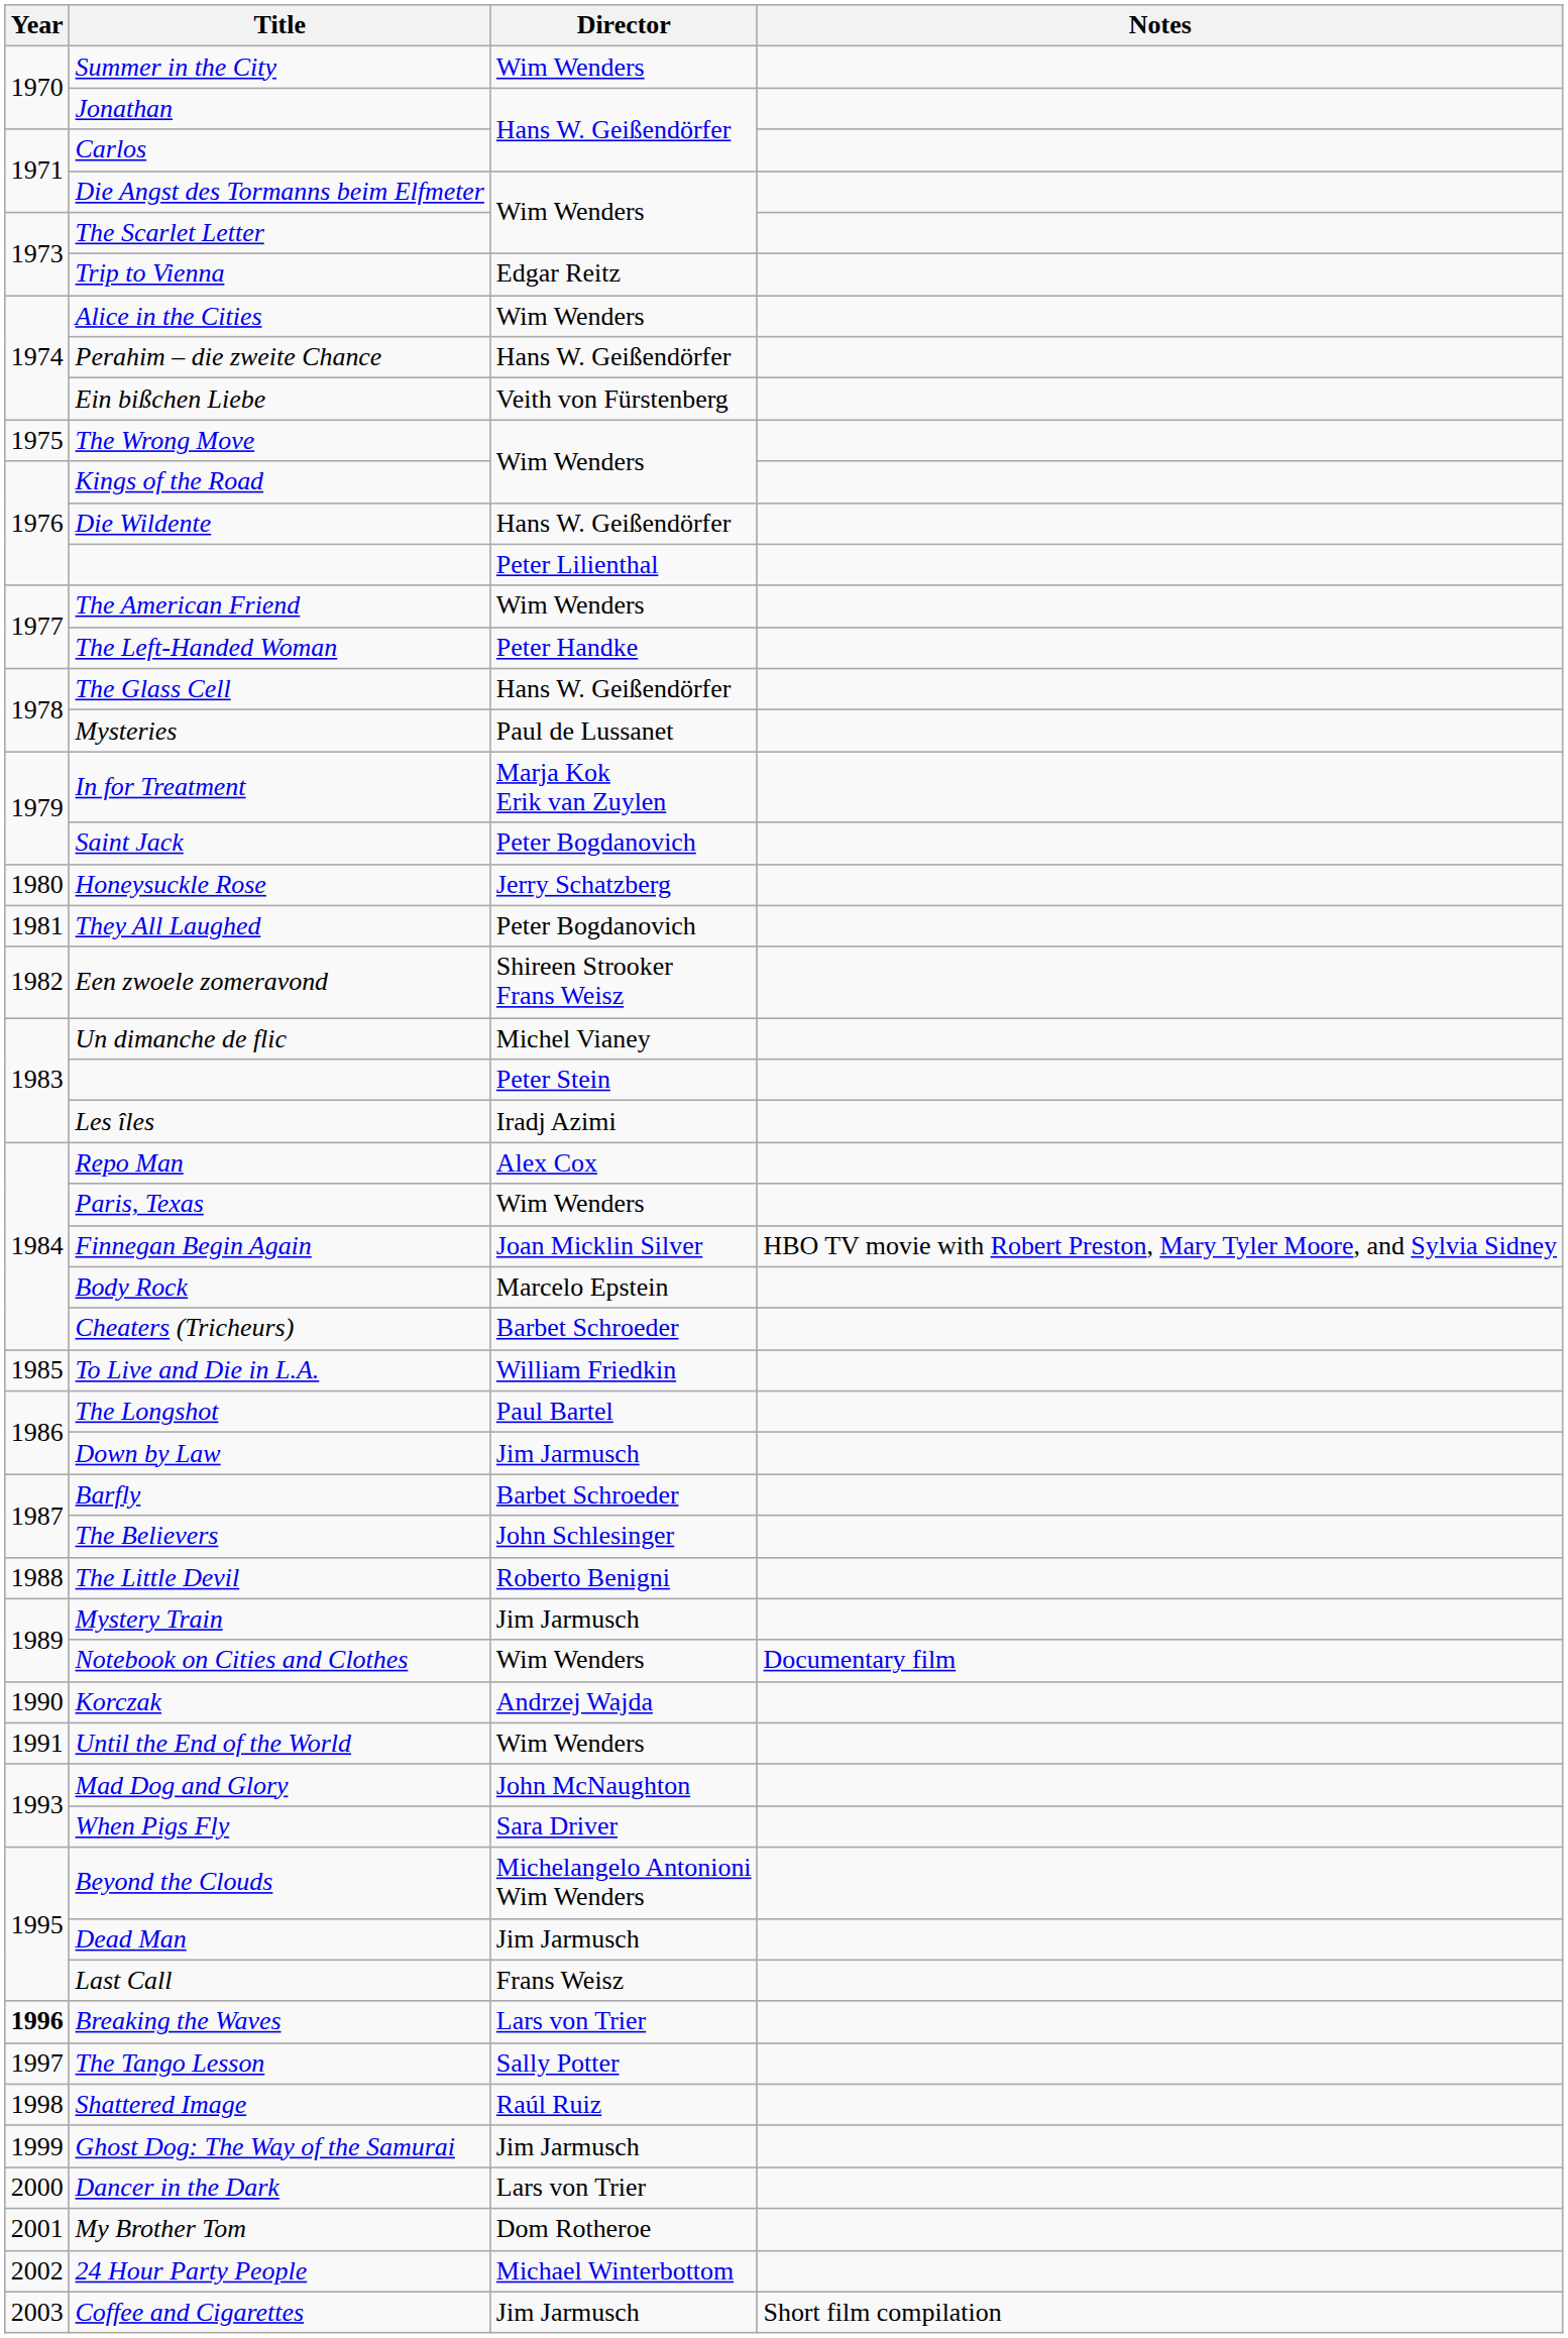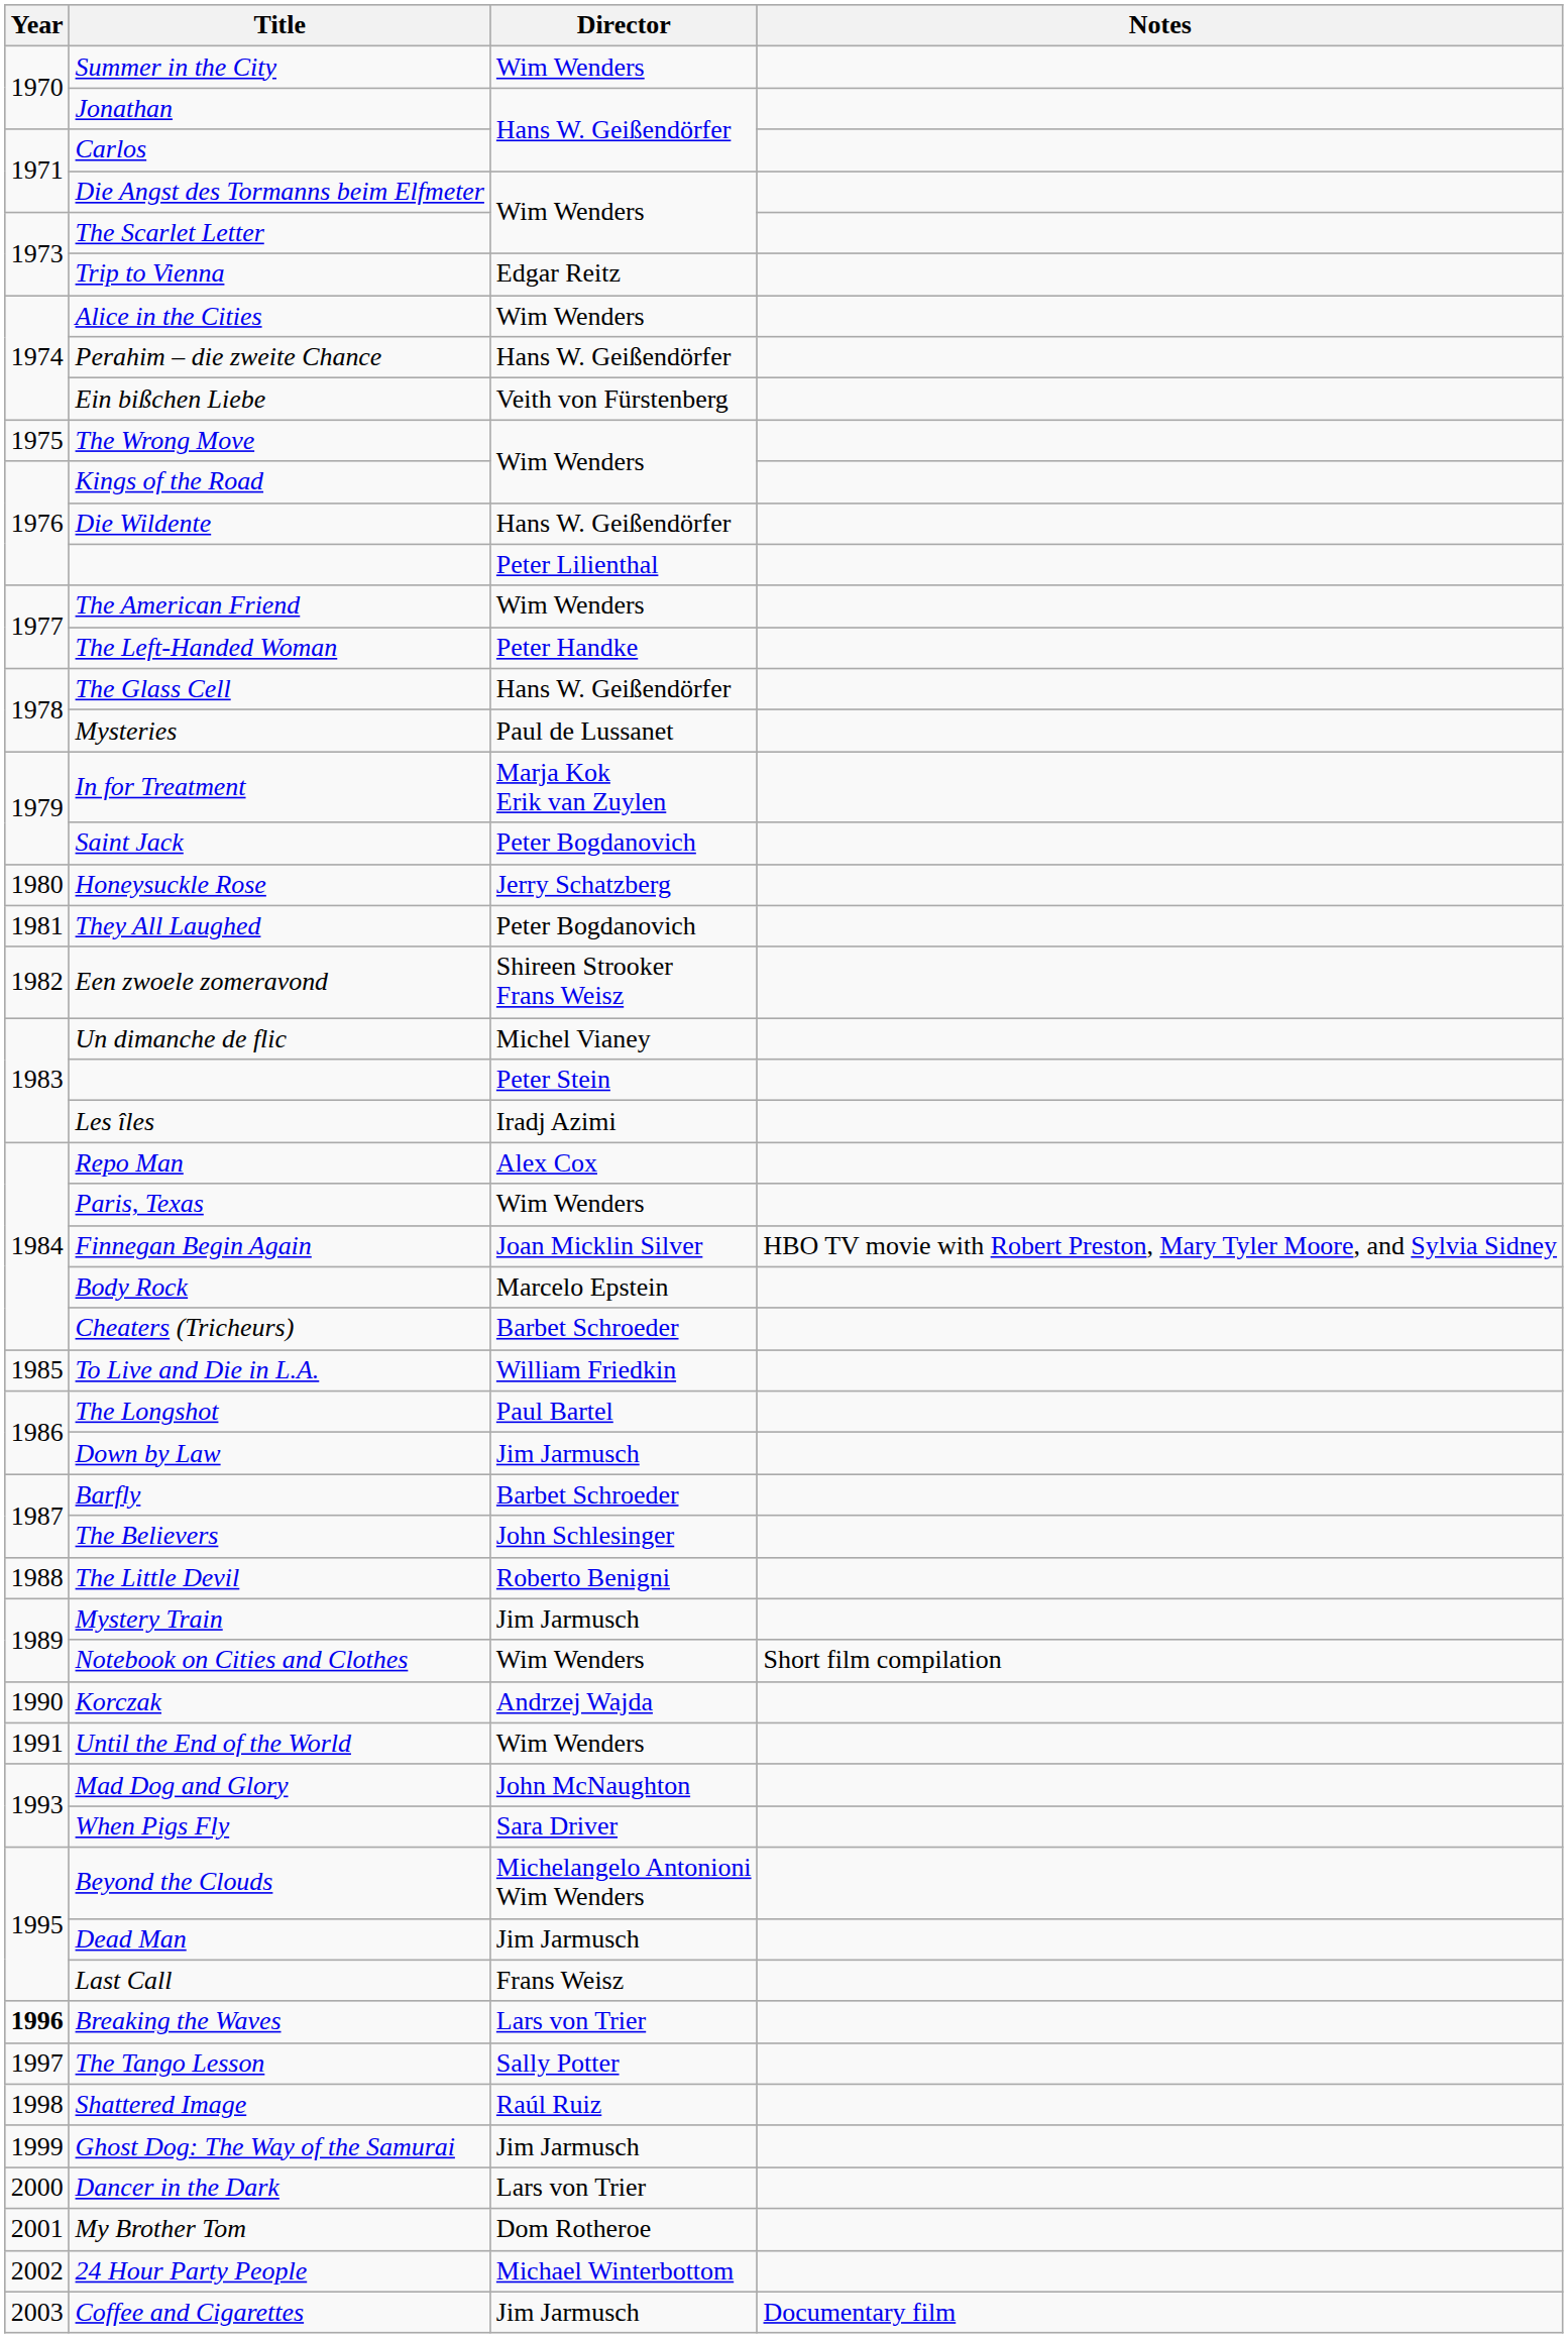Notebook on Cities and Clothes | Notes: Documentary film -> Short film compilation
Coffee and Cigarettes | Notes: Short film compilation -> Documentary film
